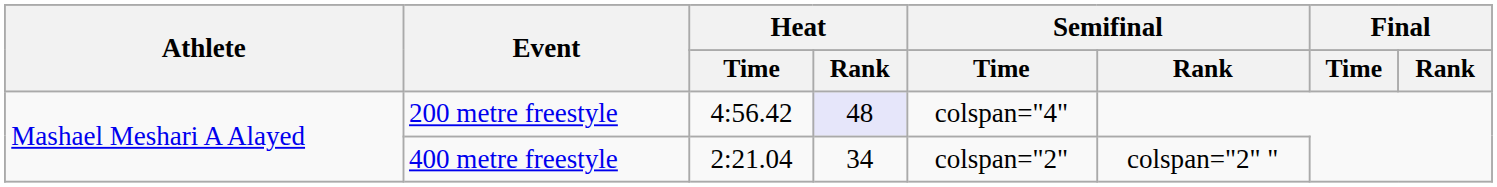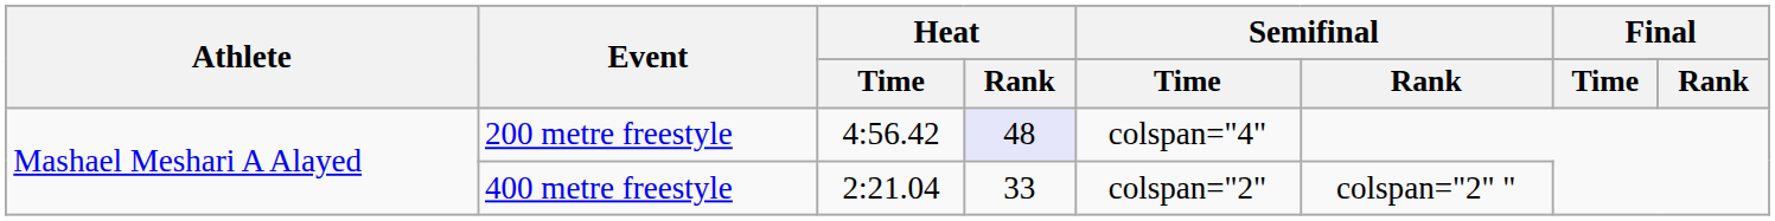400 metre freestyle | Heat / Rank: 34 -> 33
